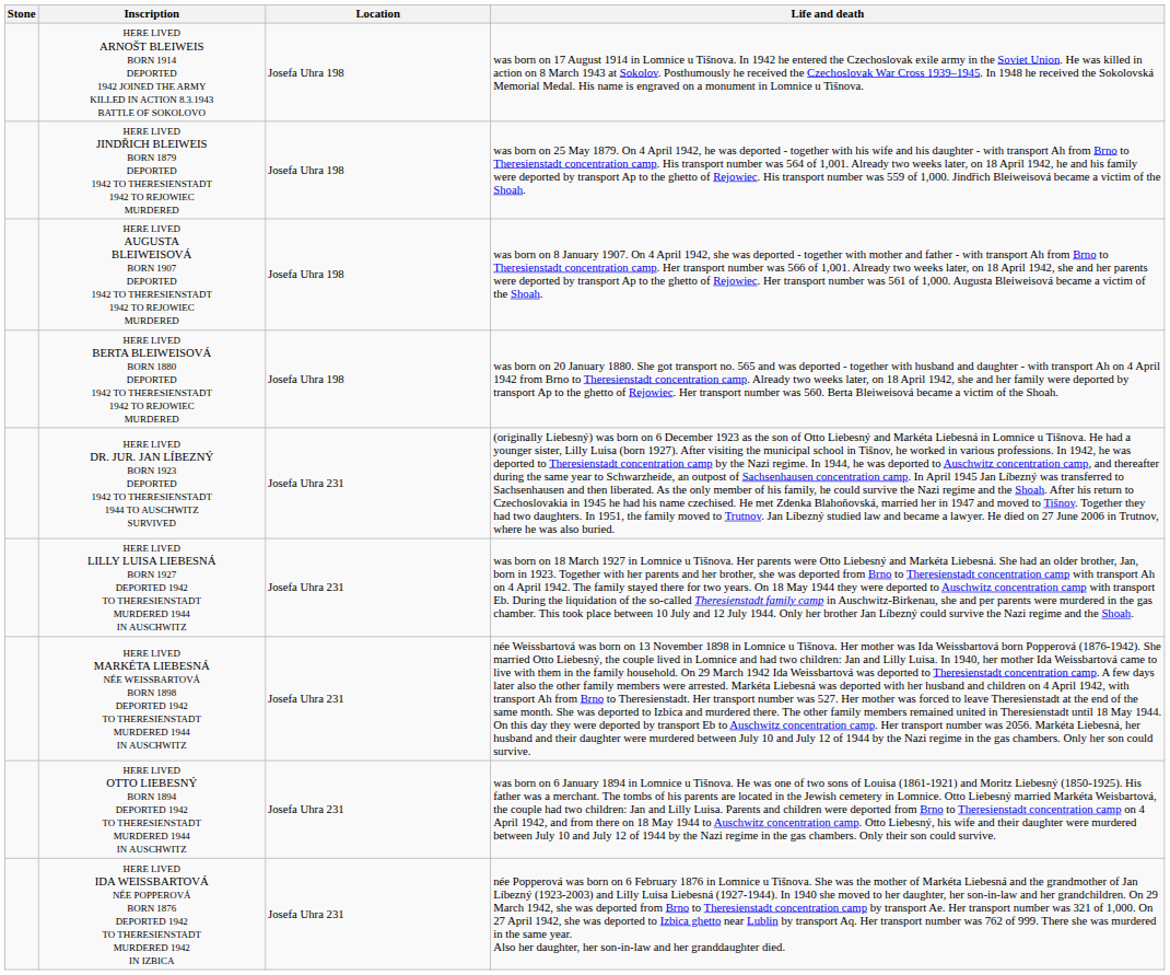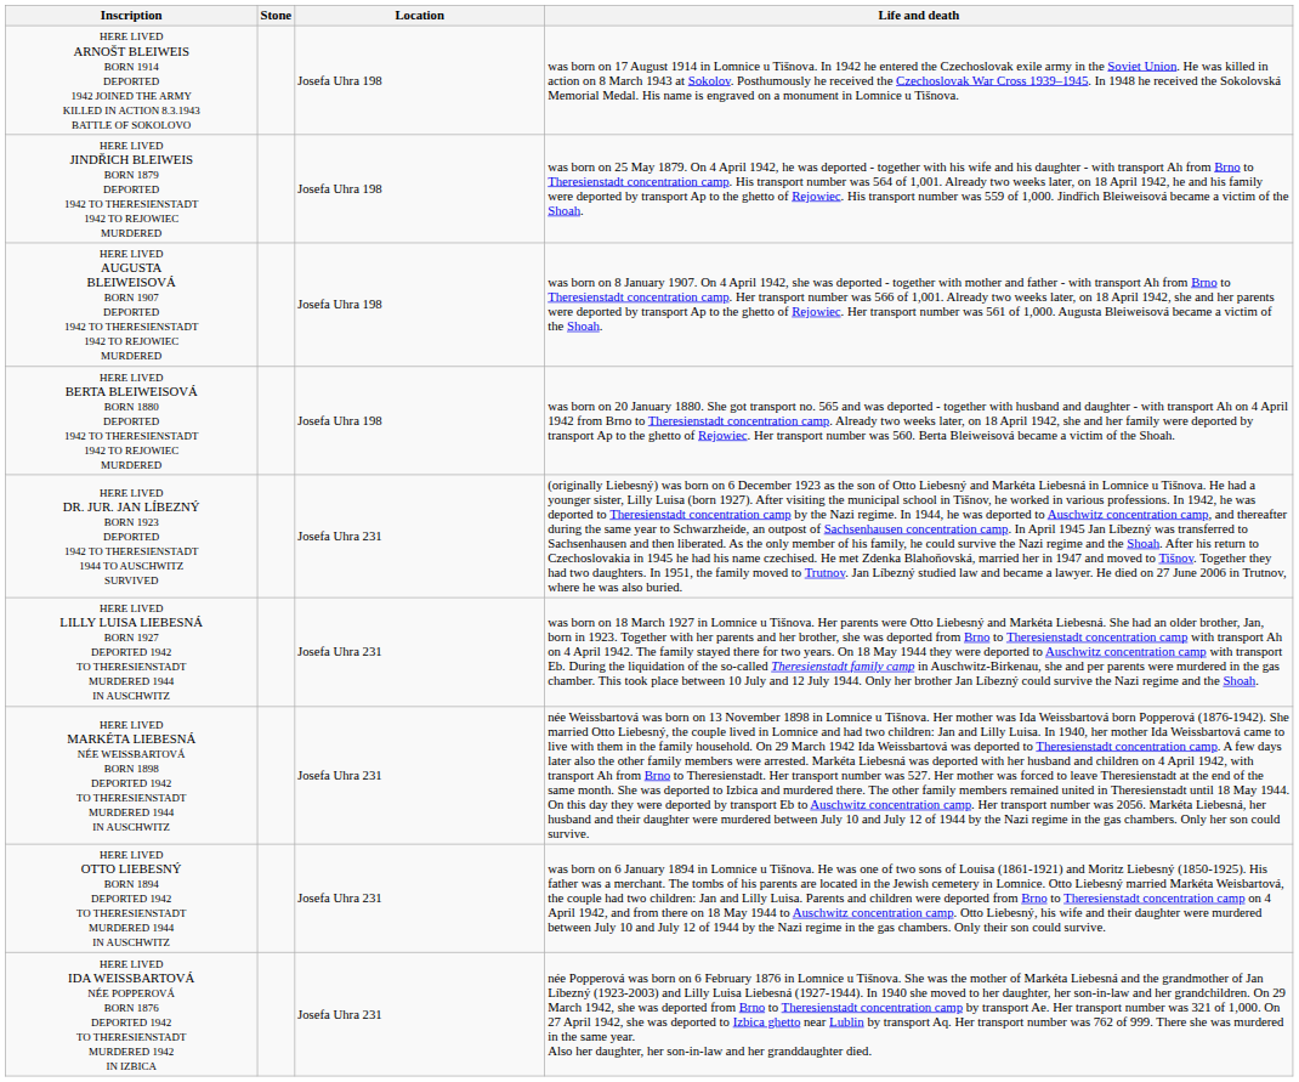columns swapped: Stone <-> Inscription
